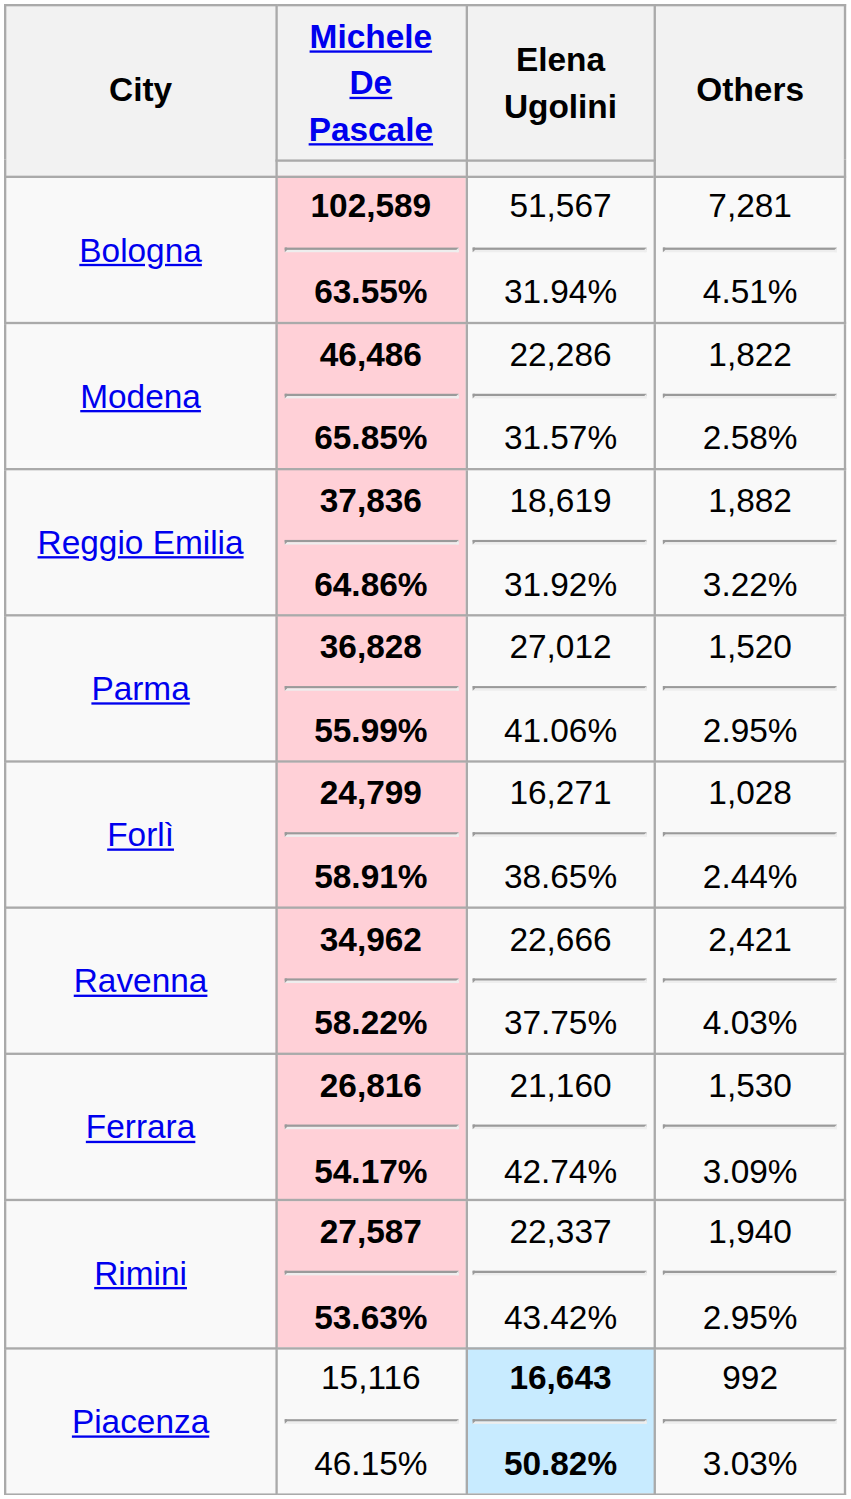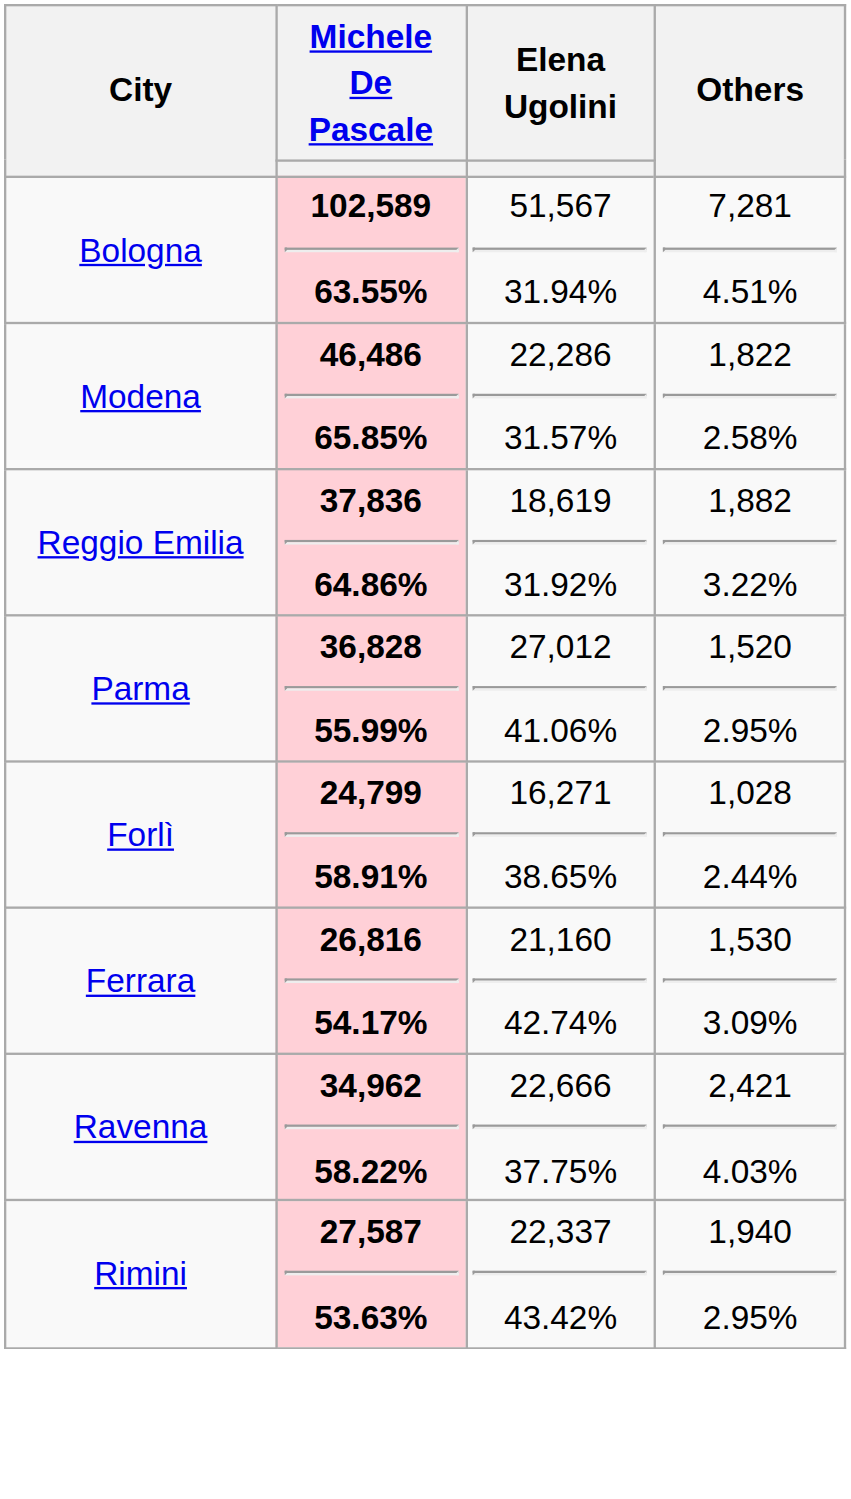rows swapped: Ravenna <-> Ferrara
- row: Piacenza | 15,116 46.15% | 16,643 50.82% | 992 3.03%
